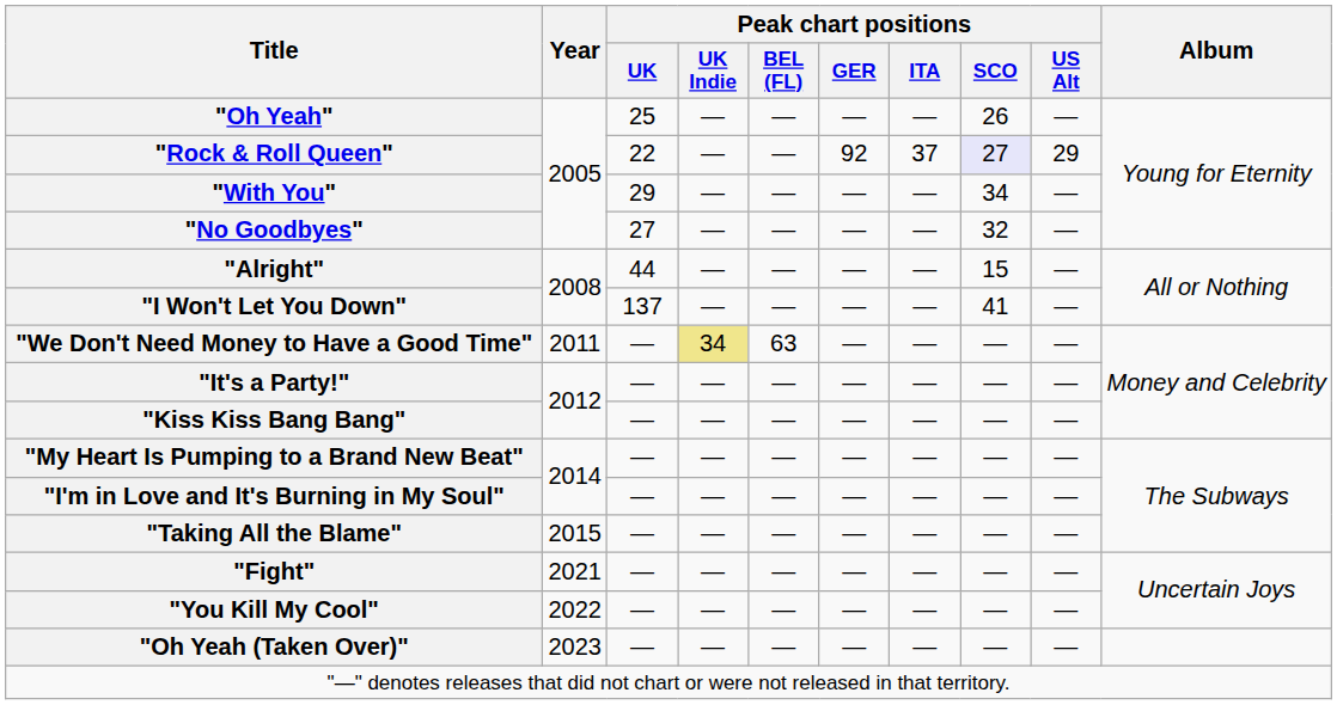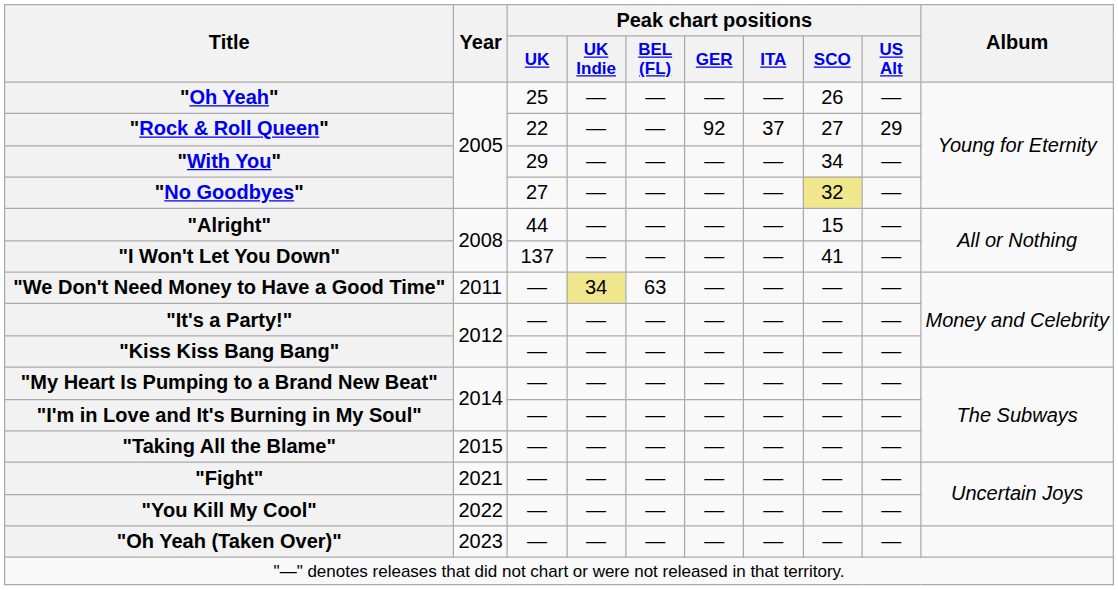"Rock & Roll Queen" | Peak chart positions / SCO: lavender background -> no background
"No Goodbyes" | Peak chart positions / SCO: no background -> khaki background
